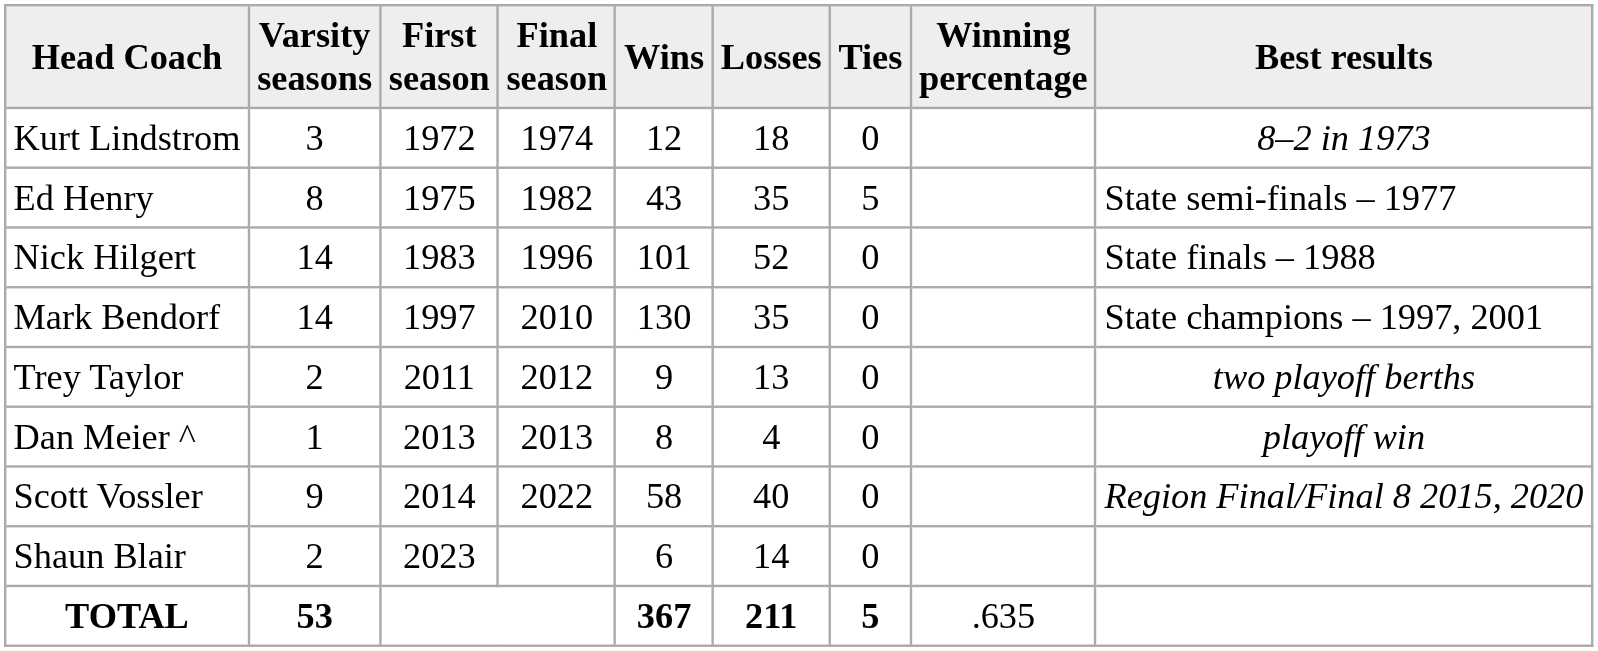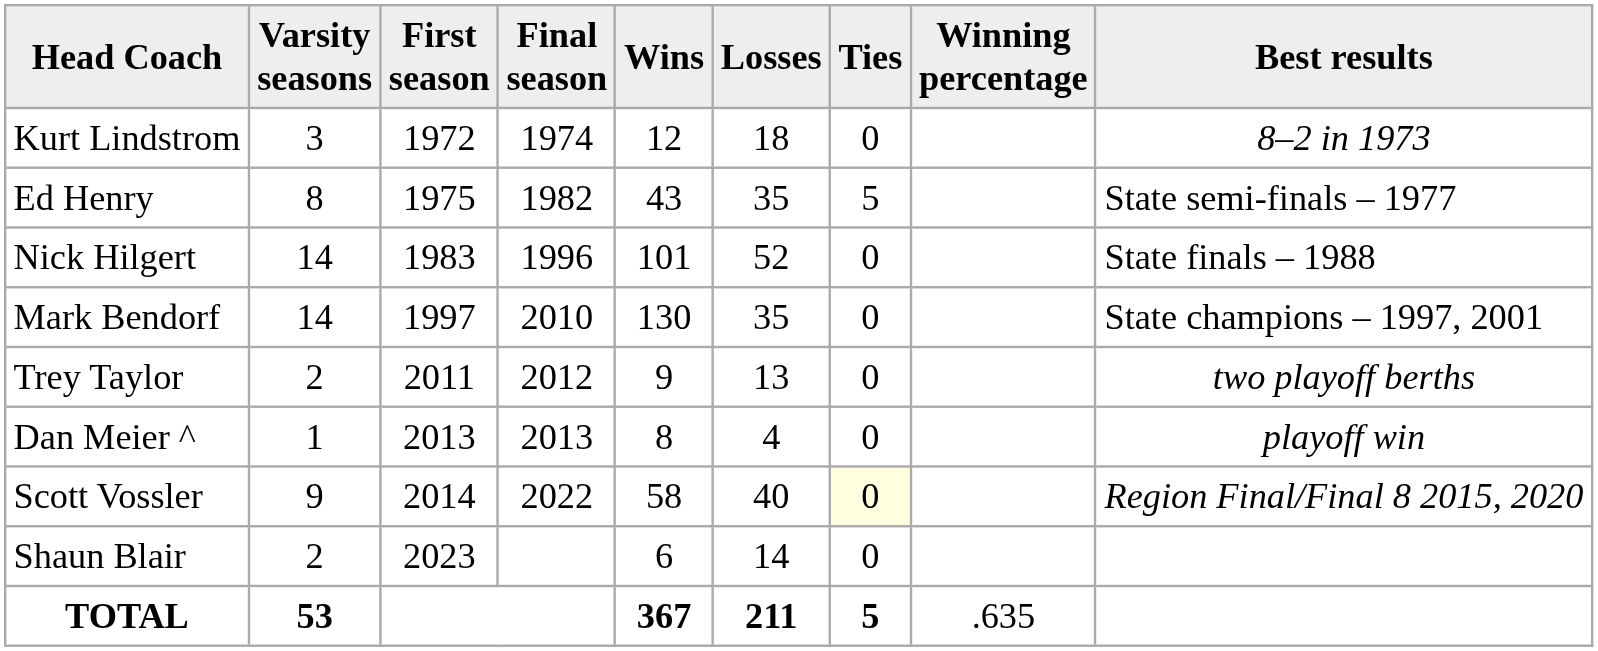Scott Vossler | Ties: no background -> lightyellow background
